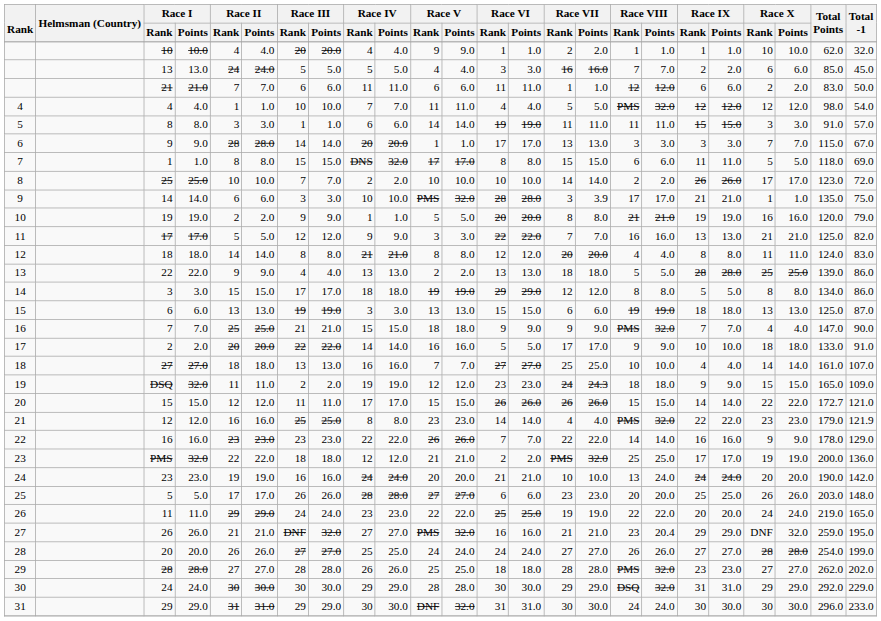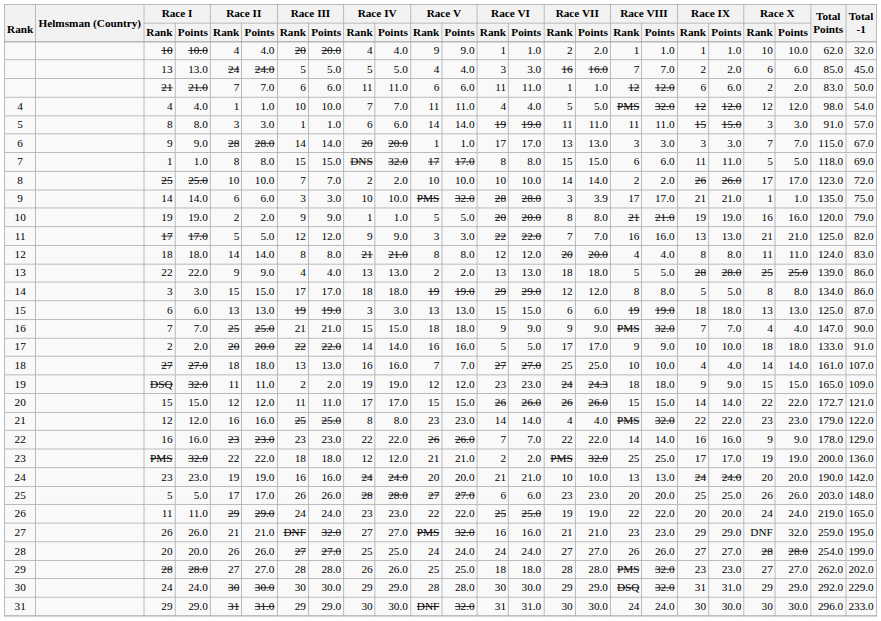row 23 | Total -1: 121.9 -> 122.0
row 26 | Race VIII / Points: 24.0 -> 13.0
row 29 | Race VIII / Points: 20.4 -> 23.0
